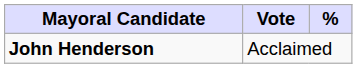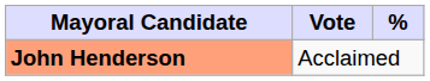John Henderson | Mayoral Candidate: no background -> lightsalmon background
